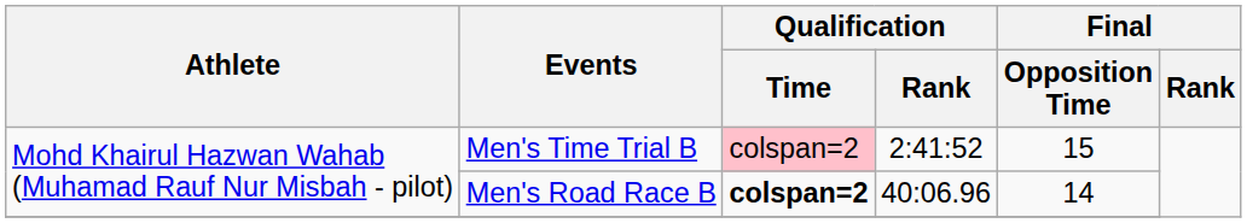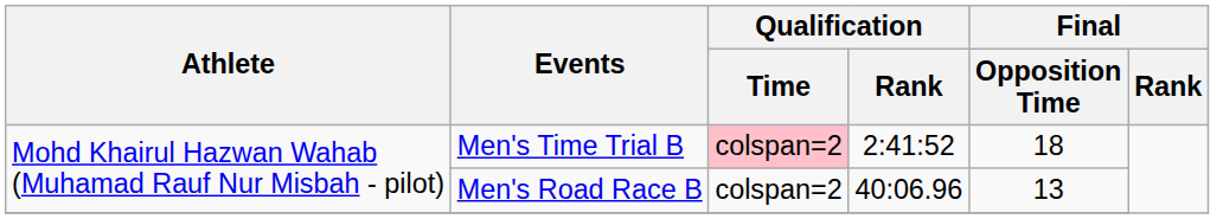Men's Time Trial B | Final / Opposition Time: 15 -> 18
Men's Road Race B | Qualification / Time: bold -> normal
Men's Road Race B | Final / Opposition Time: 14 -> 13
